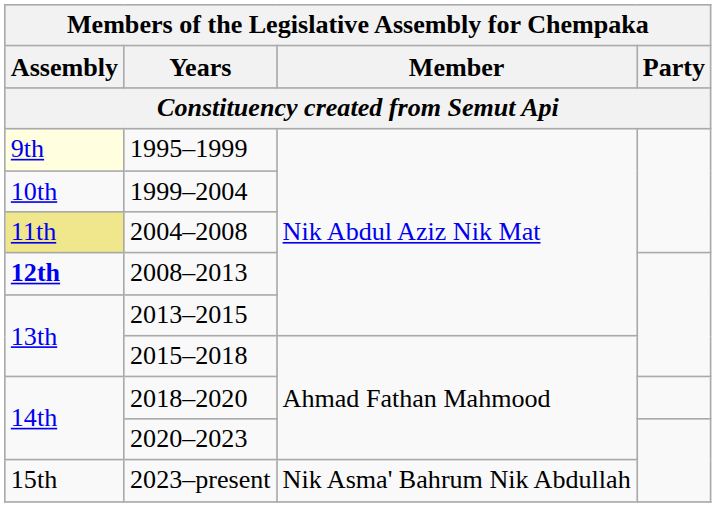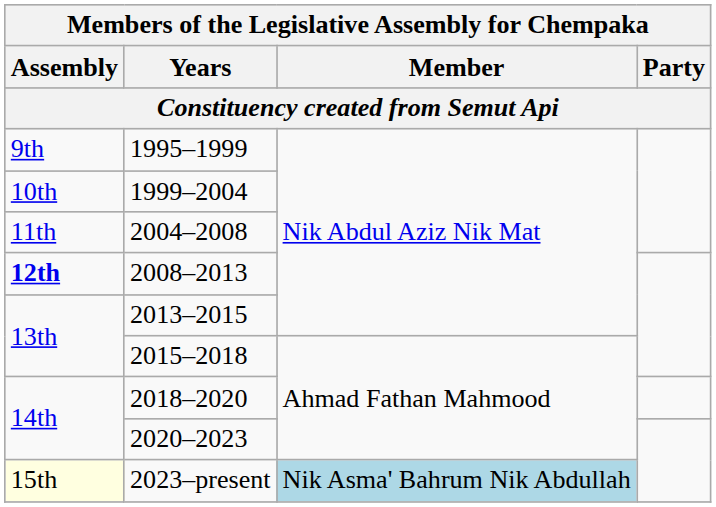1995–1999 | Assembly: lightyellow background -> no background
2004–2008 | Assembly: khaki background -> no background
2023–present | Assembly: no background -> lightyellow background
2023–present | Member: no background -> lightblue background
